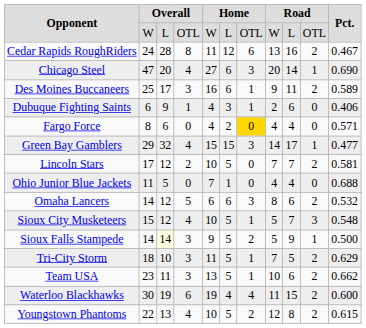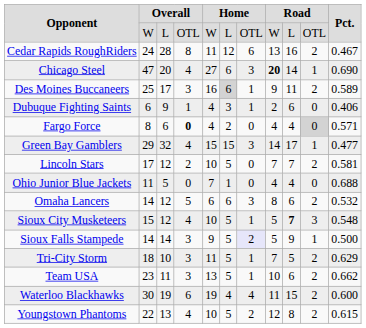Chicago Steel | column 8: normal -> bold
Des Moines Buccaneers | column 6: no background -> lightgrey background
Fargo Force | column 4: normal -> bold
Fargo Force | column 7: gold background -> no background
Fargo Force | column 10: no background -> lightgrey background
Sioux City Musketeers | column 9: normal -> bold
Sioux Falls Stampede | column 3: lightyellow background -> no background
Sioux Falls Stampede | column 7: no background -> lavender background
